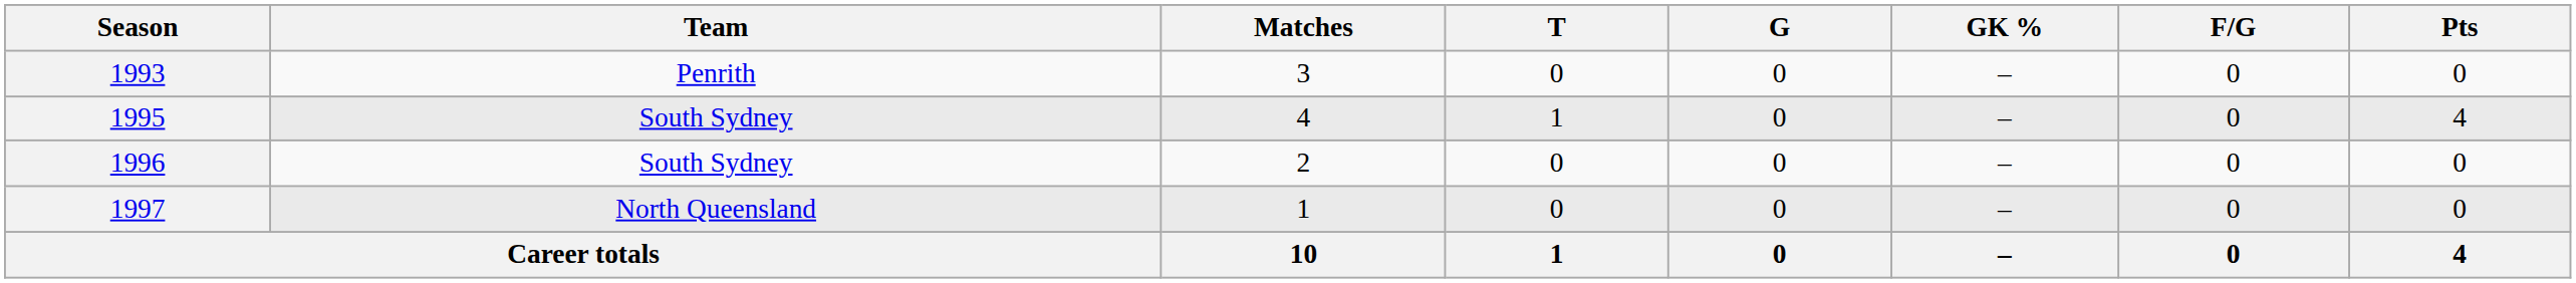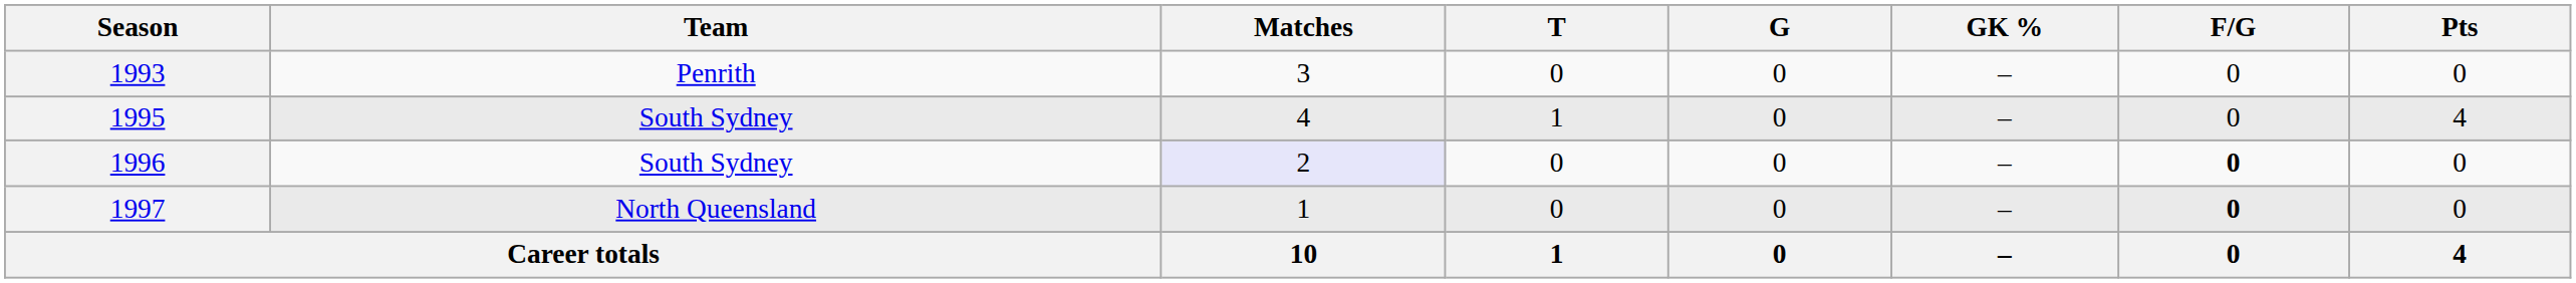1996 | Matches: no background -> lavender background
1996 | F/G: normal -> bold
1997 | F/G: normal -> bold
